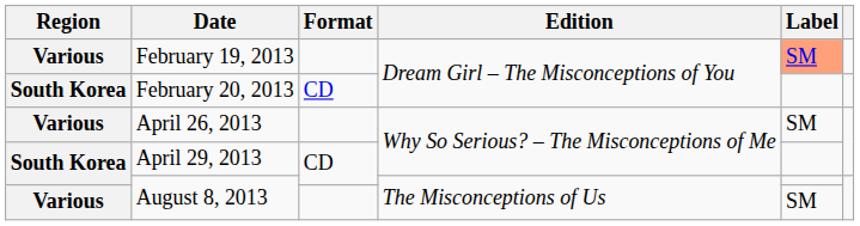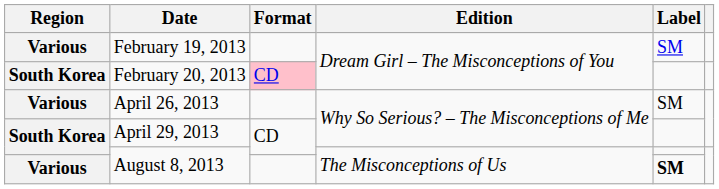February 19, 2013 | Label: lightsalmon background -> no background
February 20, 2013 | Format: no background -> pink background
Various / August 8, 2013 | Label: normal -> bold
